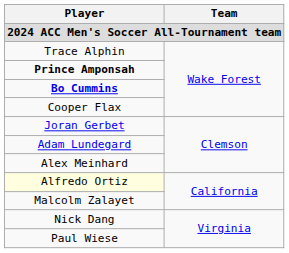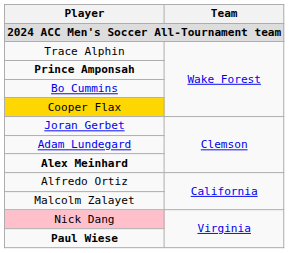Bo Cummins | Player: bold -> normal
Cooper Flax | Player: no background -> gold background
Alex Meinhard | Player: normal -> bold
Alfredo Ortiz | Player: lightyellow background -> no background
Nick Dang | Player: no background -> pink background
Paul Wiese | Player: normal -> bold
